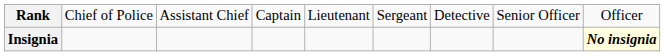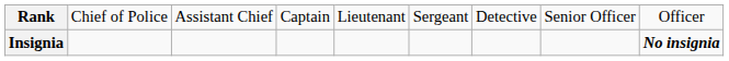Insignia | column 9: lightyellow background -> no background
